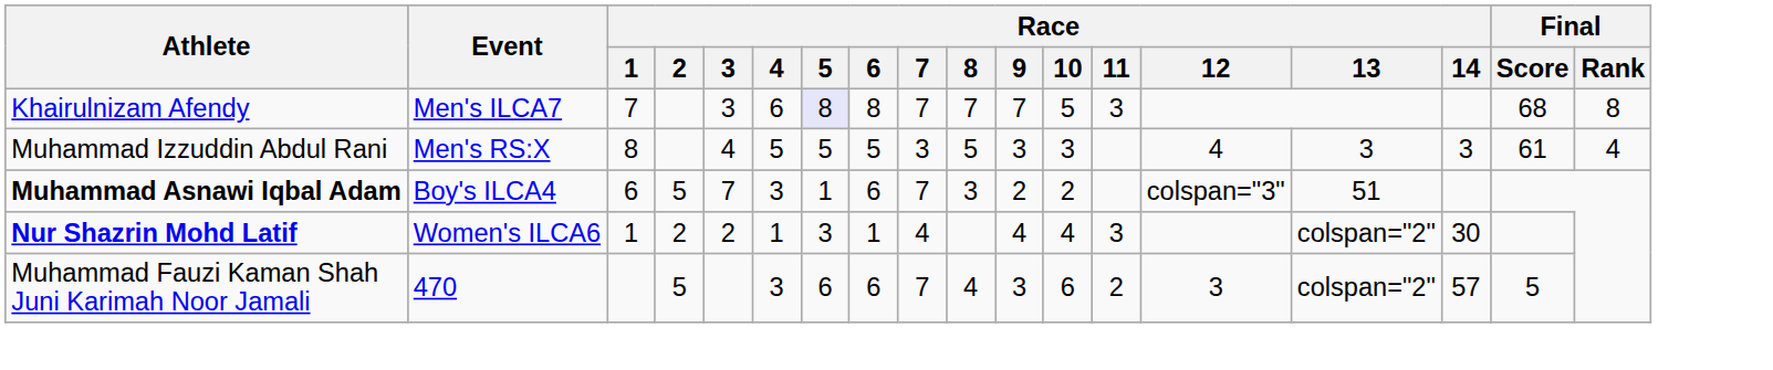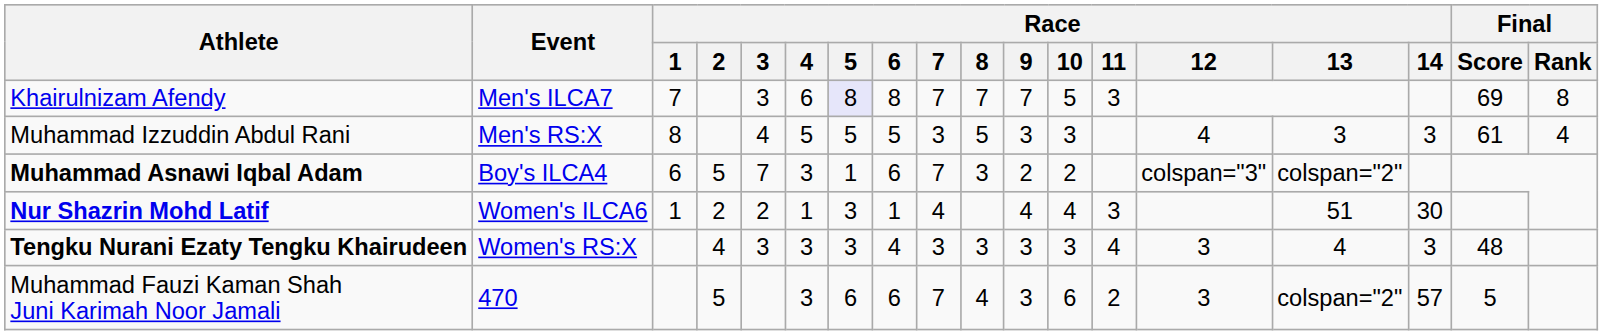Khairulnizam Afendy | Final / Score: 68 -> 69
Muhammad Asnawi Iqbal Adam | Race / 13: 51 -> colspan="2"
Nur Shazrin Mohd Latif | Race / 13: colspan="2" -> 51
+ row: Tengku Nurani Ezaty Tengku Khairudeen | Women's RS:X | 4 | 3 | 3 | 3 | 4 | 3 | 3 | 3 | 3 | 4 | 3 | 4 | 3 | 48
